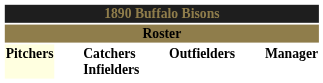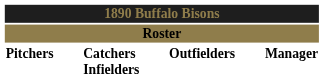Pitchers | column 1: lightyellow background -> no background
